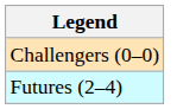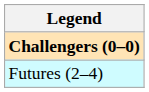row 2 | column 1: normal -> bold
